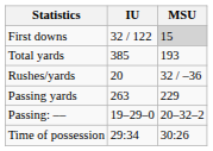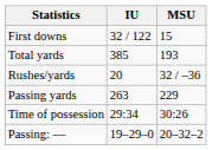First downs | MSU: lightgrey background -> no background
rows swapped: Passing: –– <-> Time of possession
